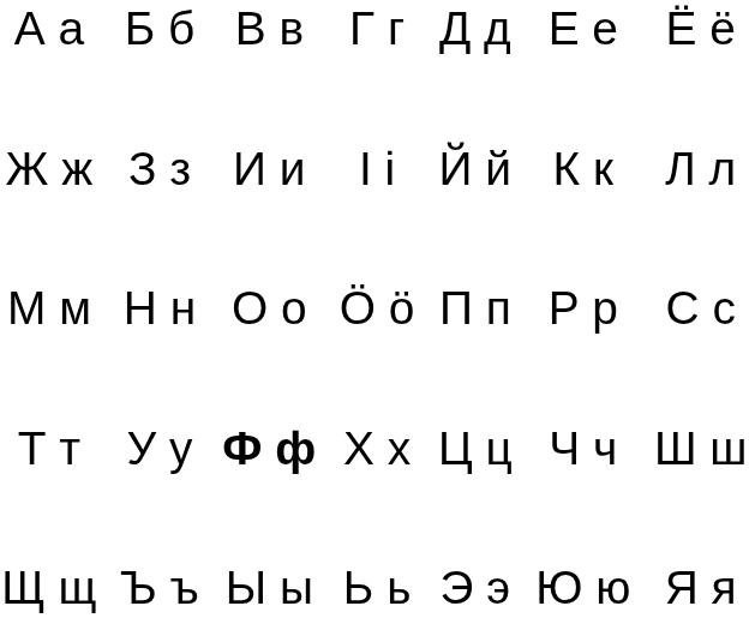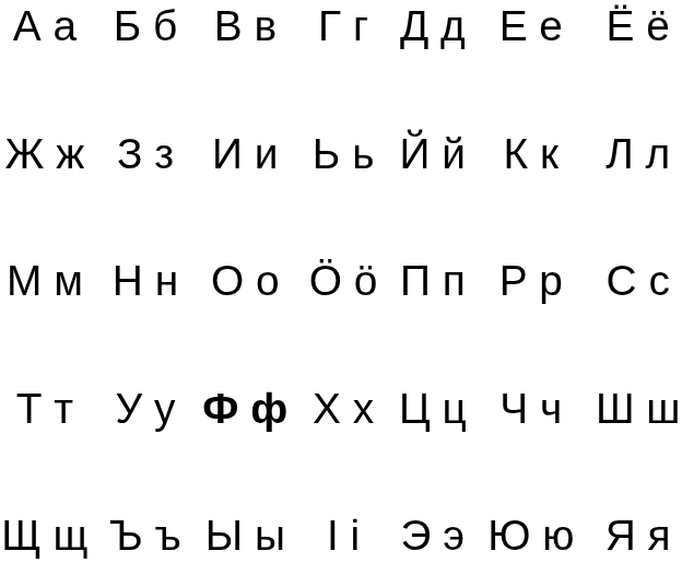Ж ж | column 4: І і -> Ь ь
Щ щ | column 4: Ь ь -> І і
